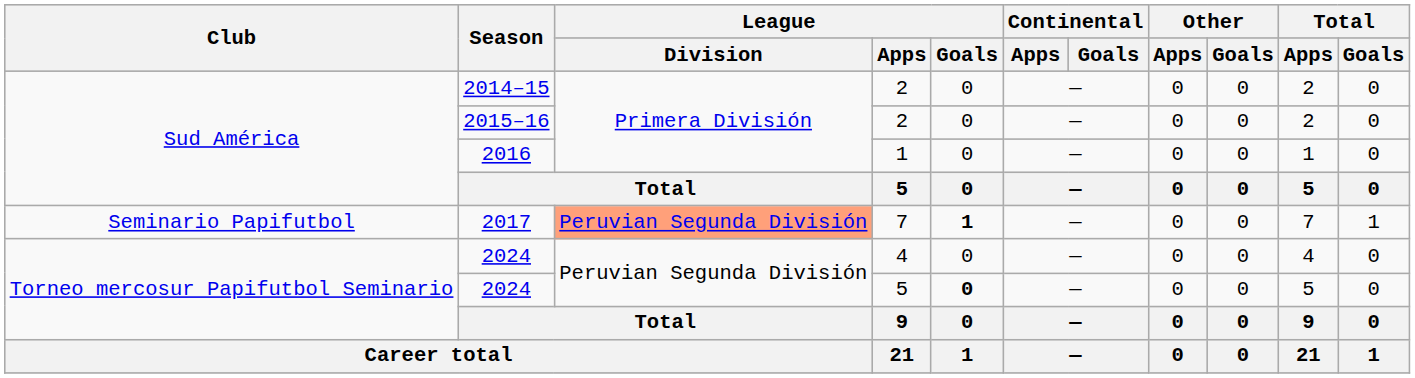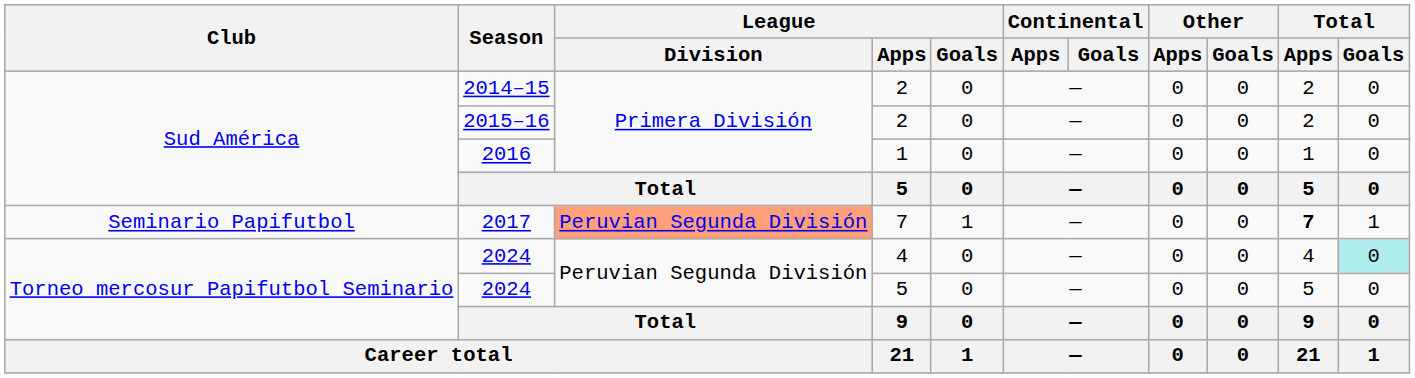2017 | League / Goals: bold -> normal
2017 | Total / Apps: normal -> bold
2024 / 4 | Total / Goals: no background -> paleturquoise background
2024 / 5 | League / Goals: bold -> normal
